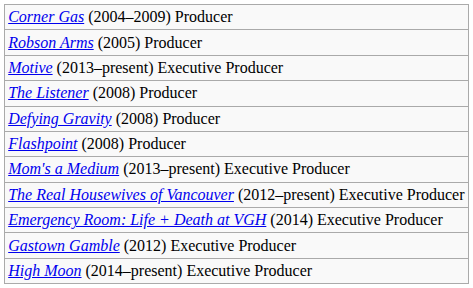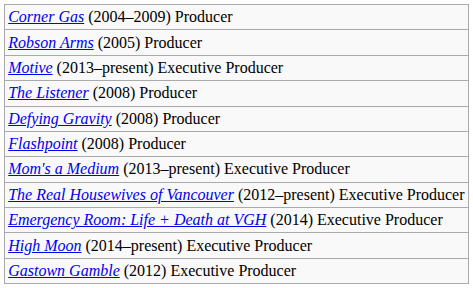row 10 | column 1: Gastown Gamble (2012) Executive Producer -> High Moon (2014–present) Executive Producer
row 11 | column 1: High Moon (2014–present) Executive Producer -> Gastown Gamble (2012) Executive Producer
